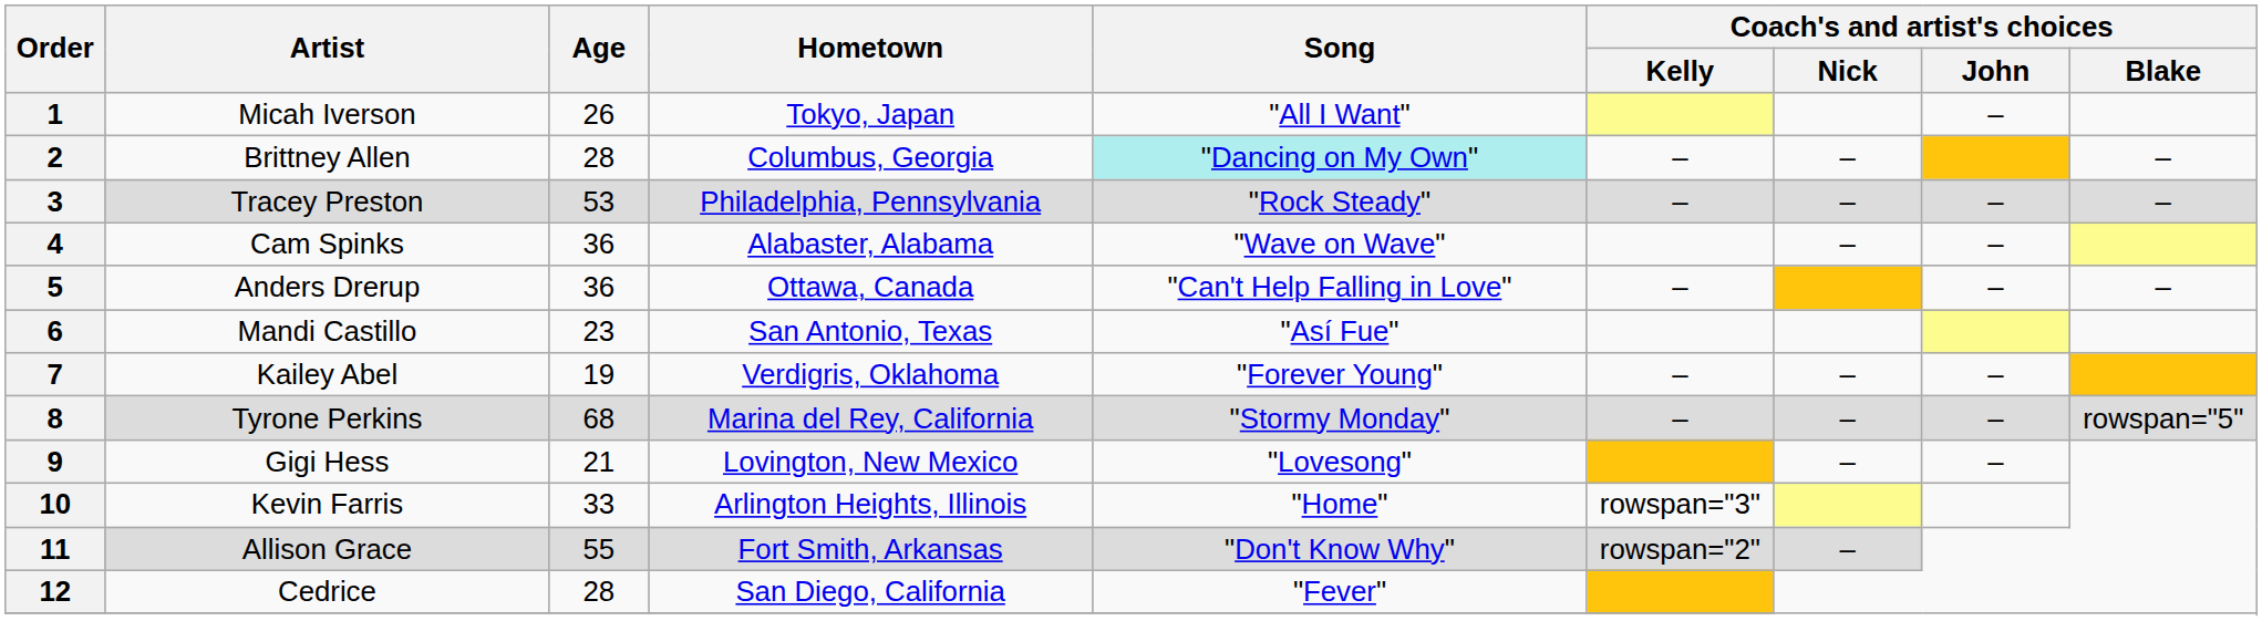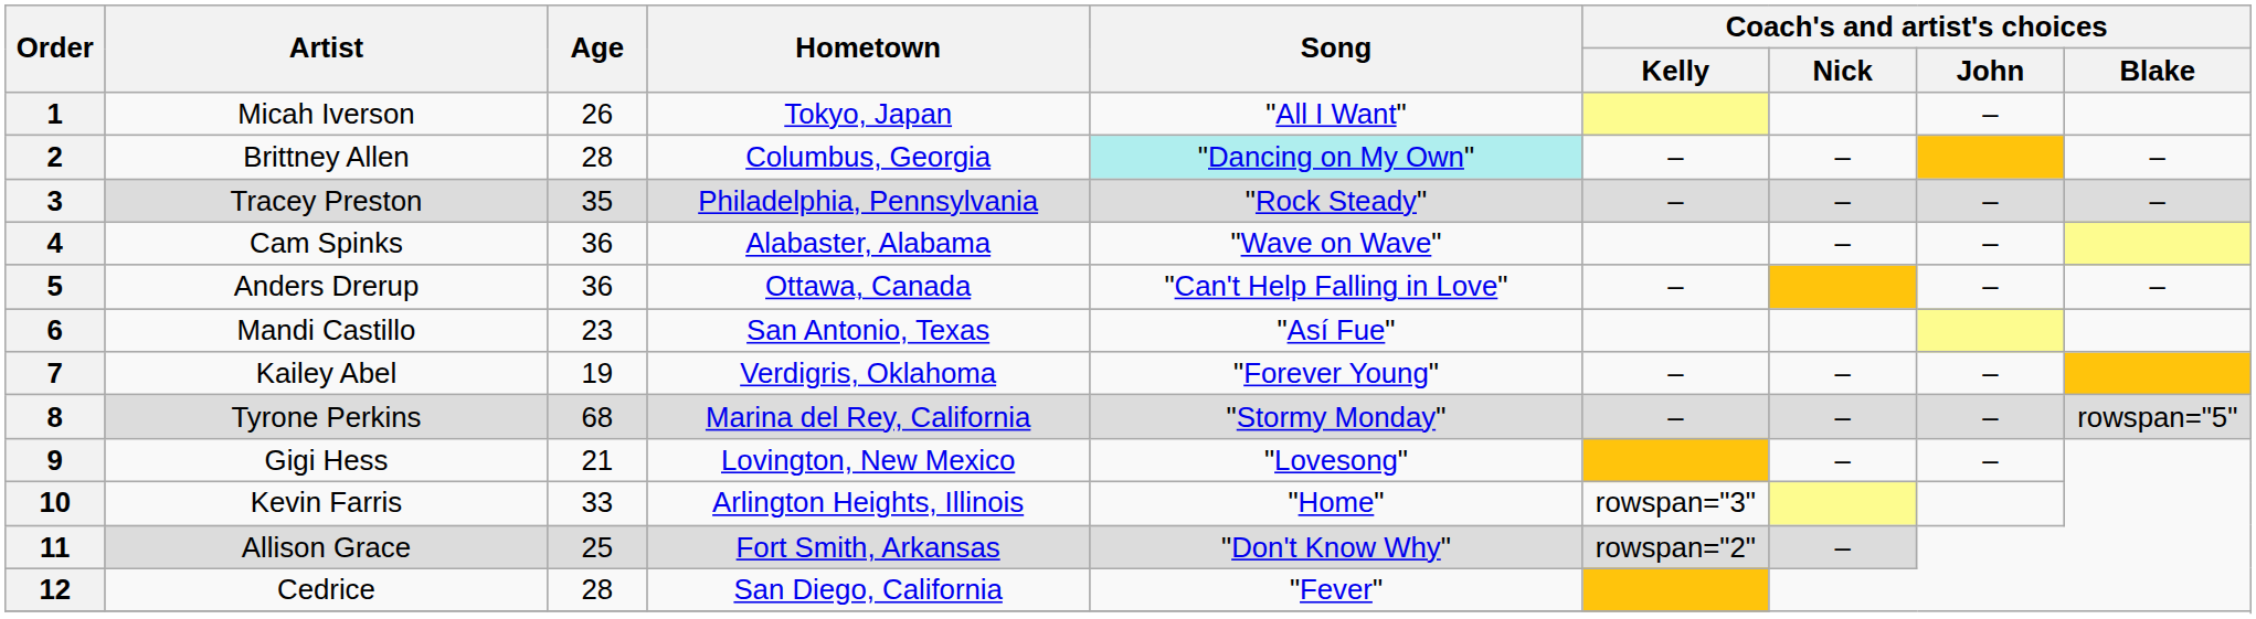3 | Age: 53 -> 35
11 | Age: 55 -> 25
